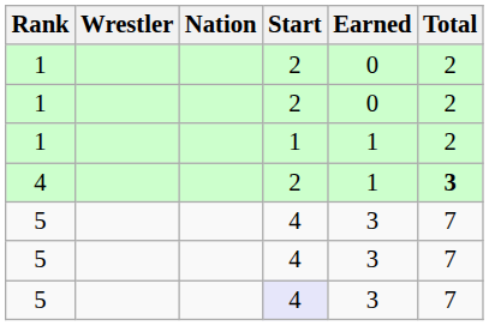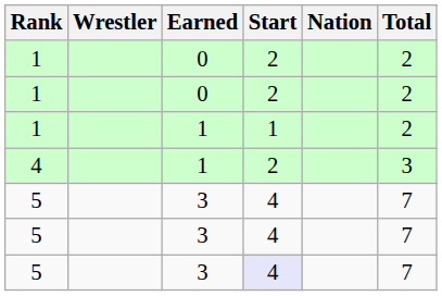columns swapped: Nation <-> Earned
row 5 | Total: bold -> normal
